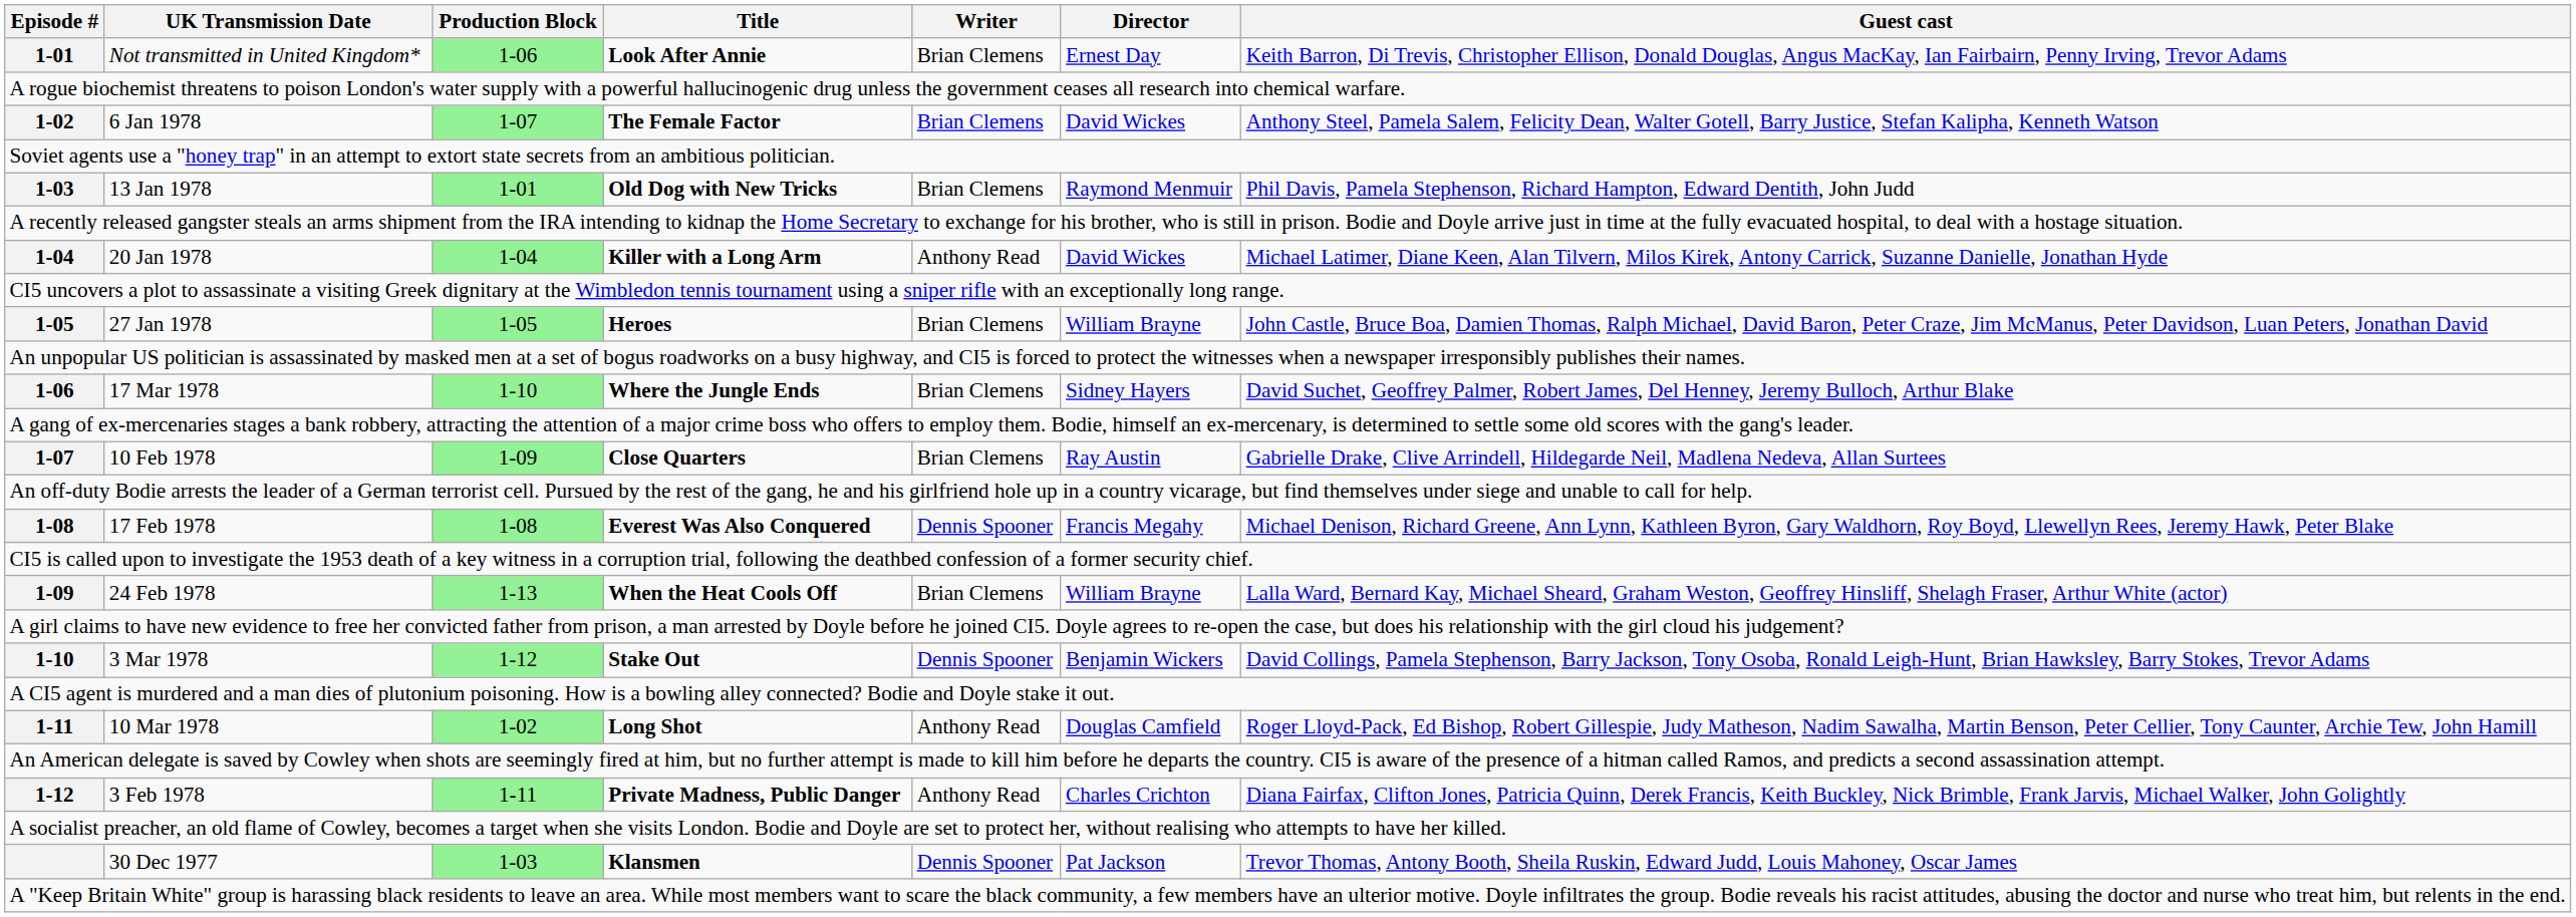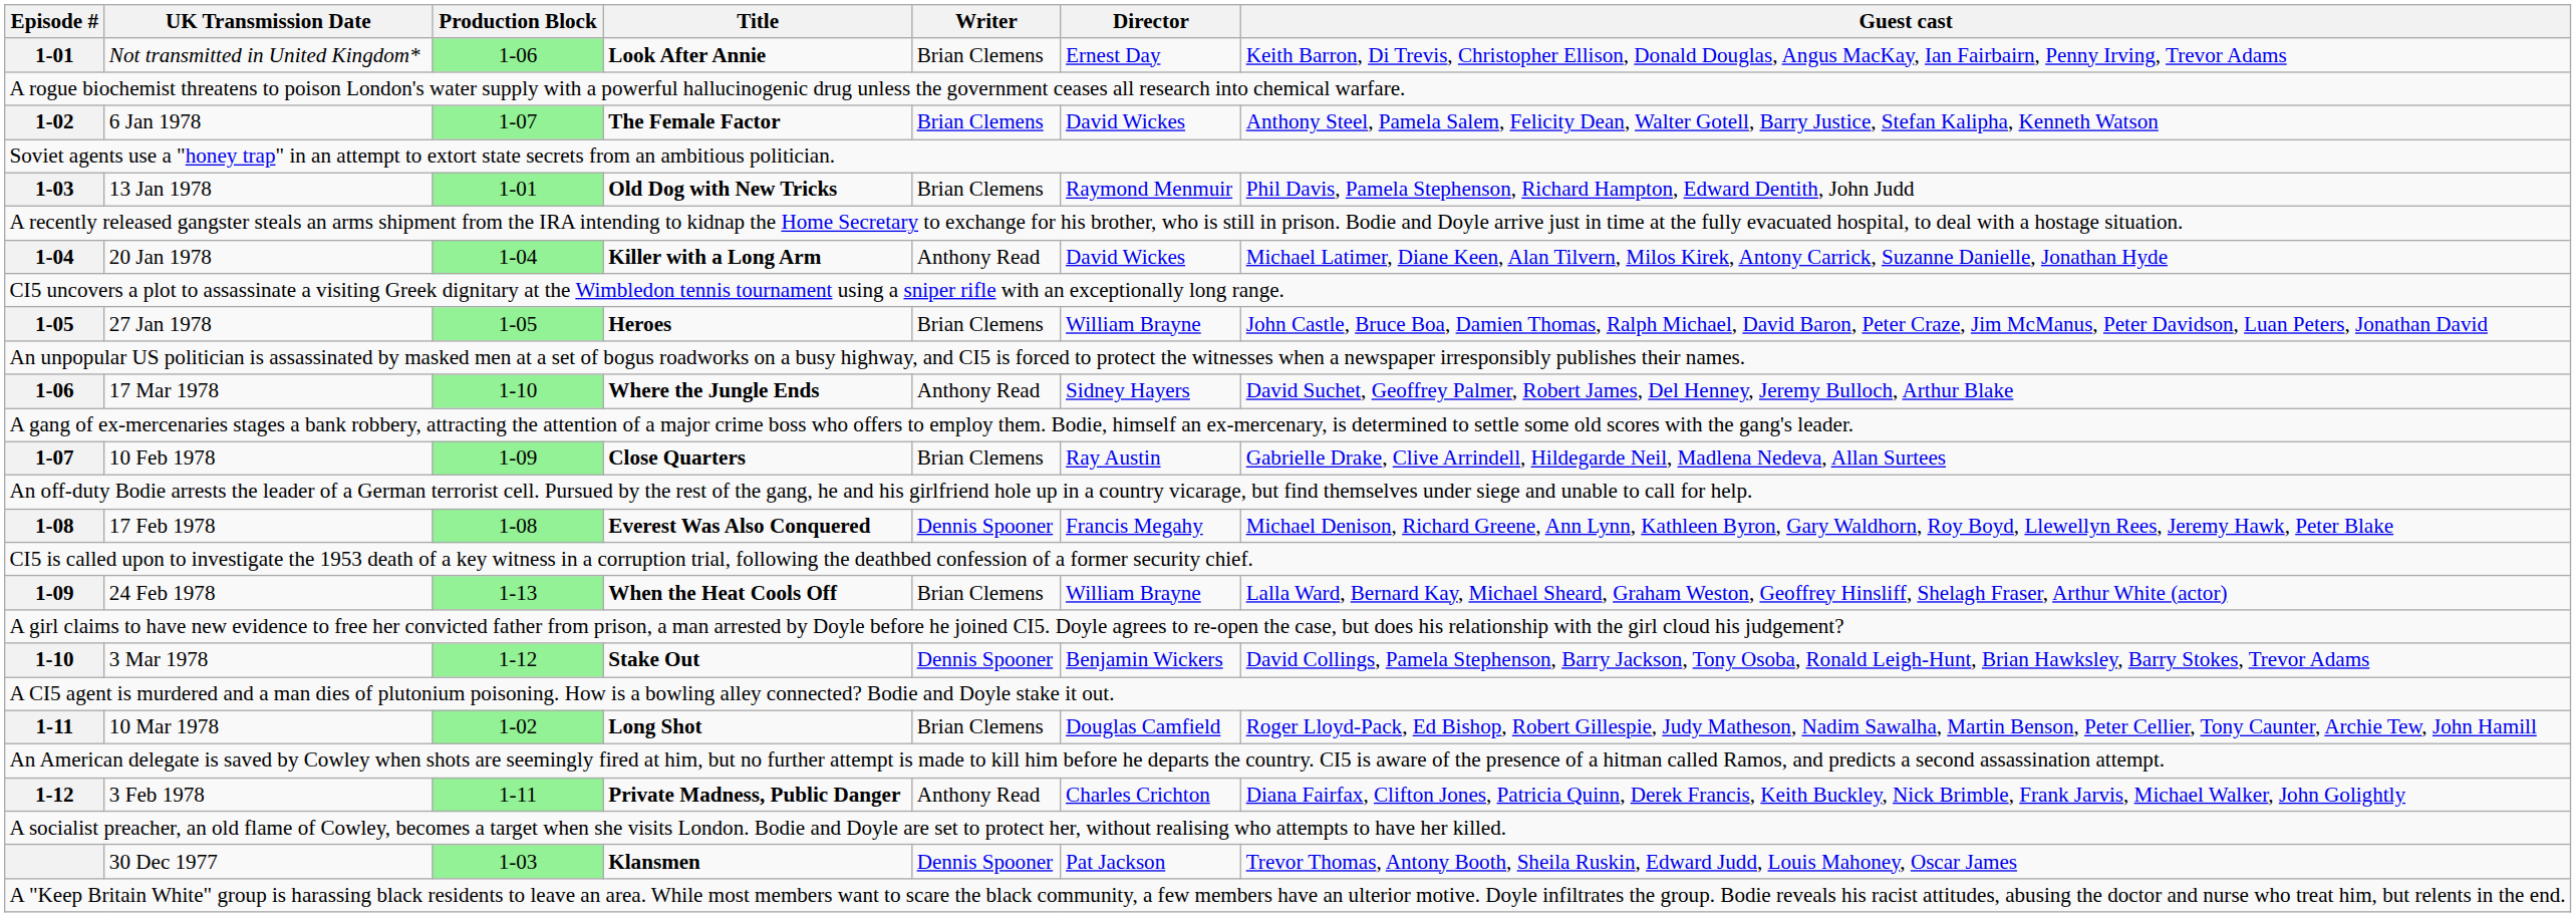row 12 | Writer: Brian Clemens -> Anthony Read
row 22 | Writer: Anthony Read -> Brian Clemens
